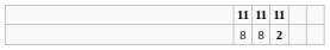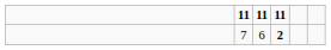row 2 | column 2: 8 -> 7
row 2 | column 3: 8 -> 6
